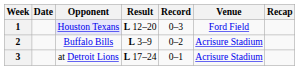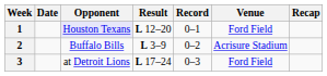1 | Record: 0–3 -> 0–1
3 | Record: 0–1 -> 0–3
3 | Venue: Acrisure Stadium -> Ford Field
